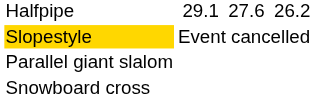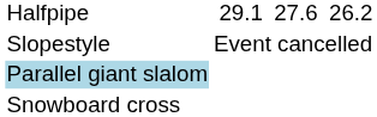Slopestyle | column 1: gold background -> no background
Parallel giant slalom | column 1: no background -> lightblue background
